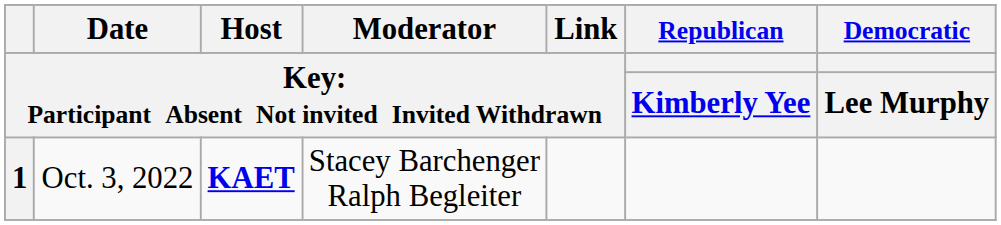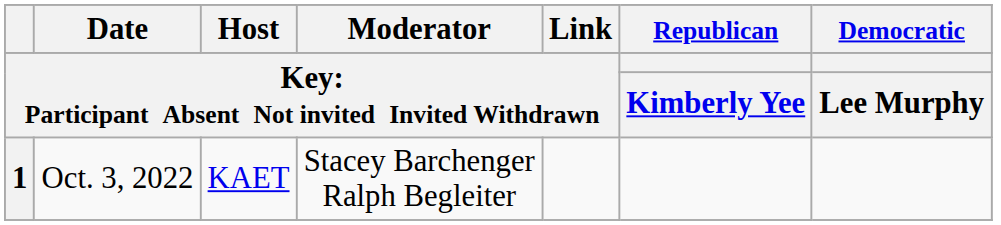1 | column 3: bold -> normal
